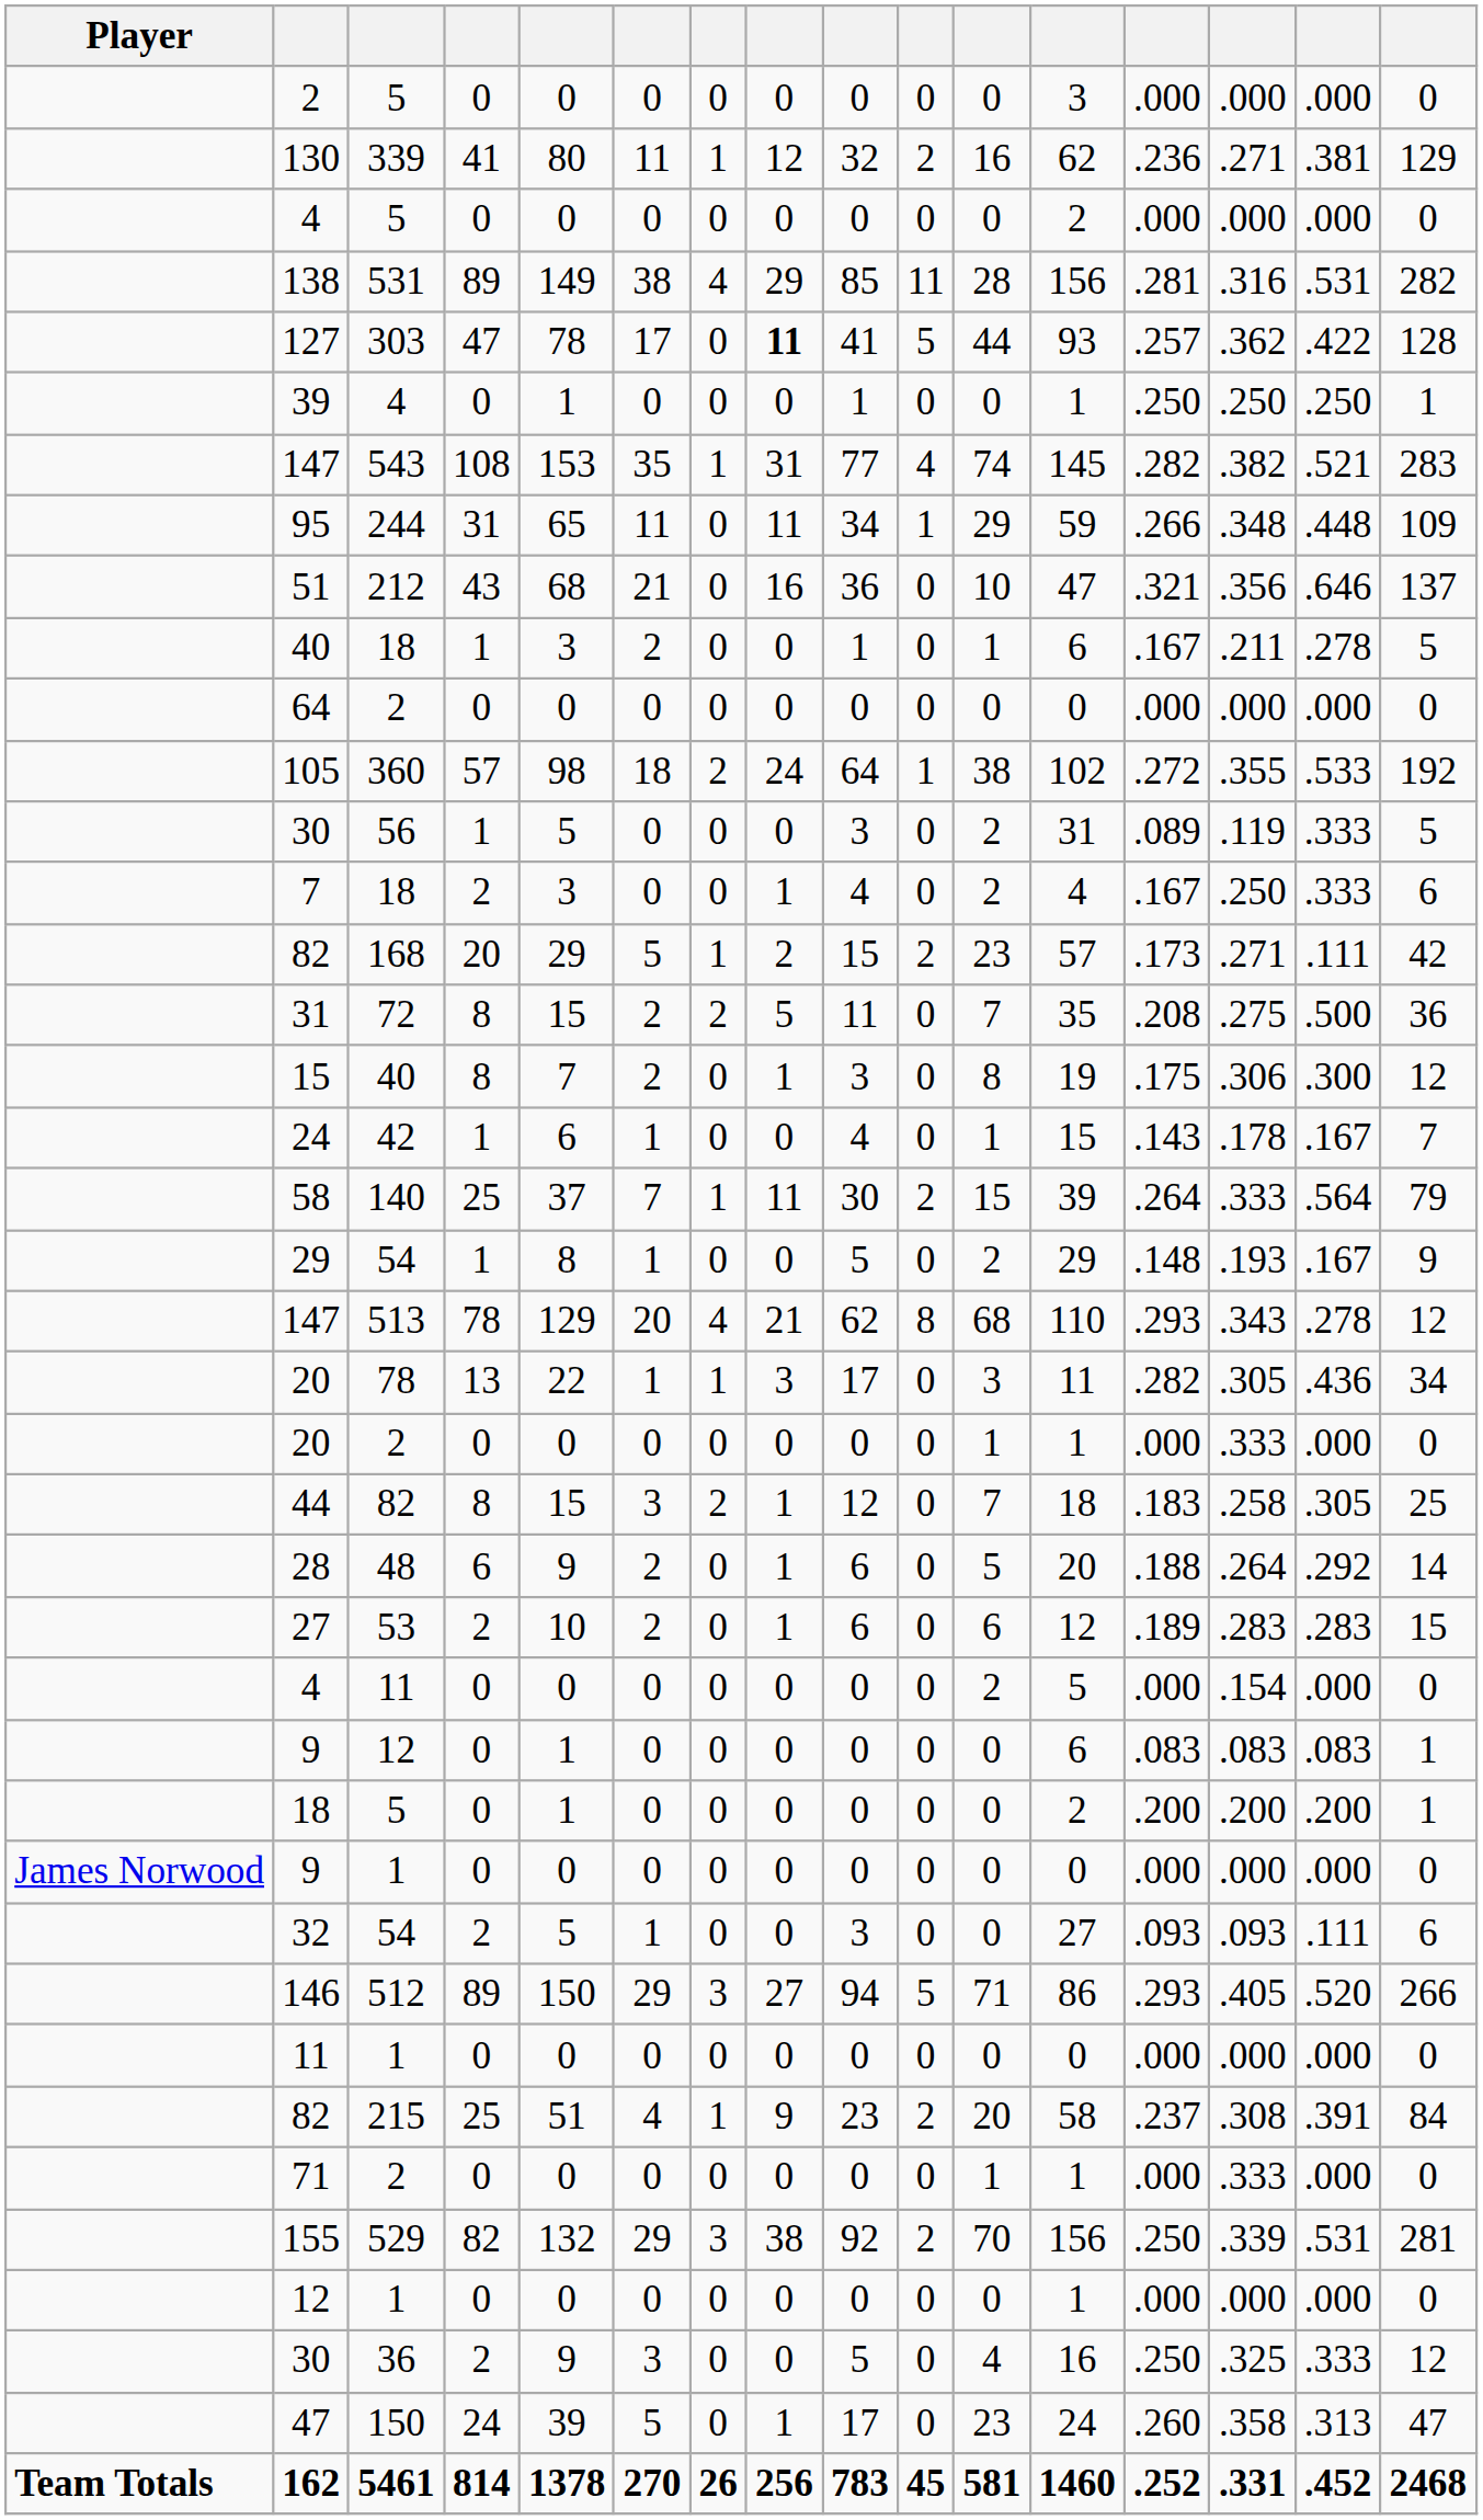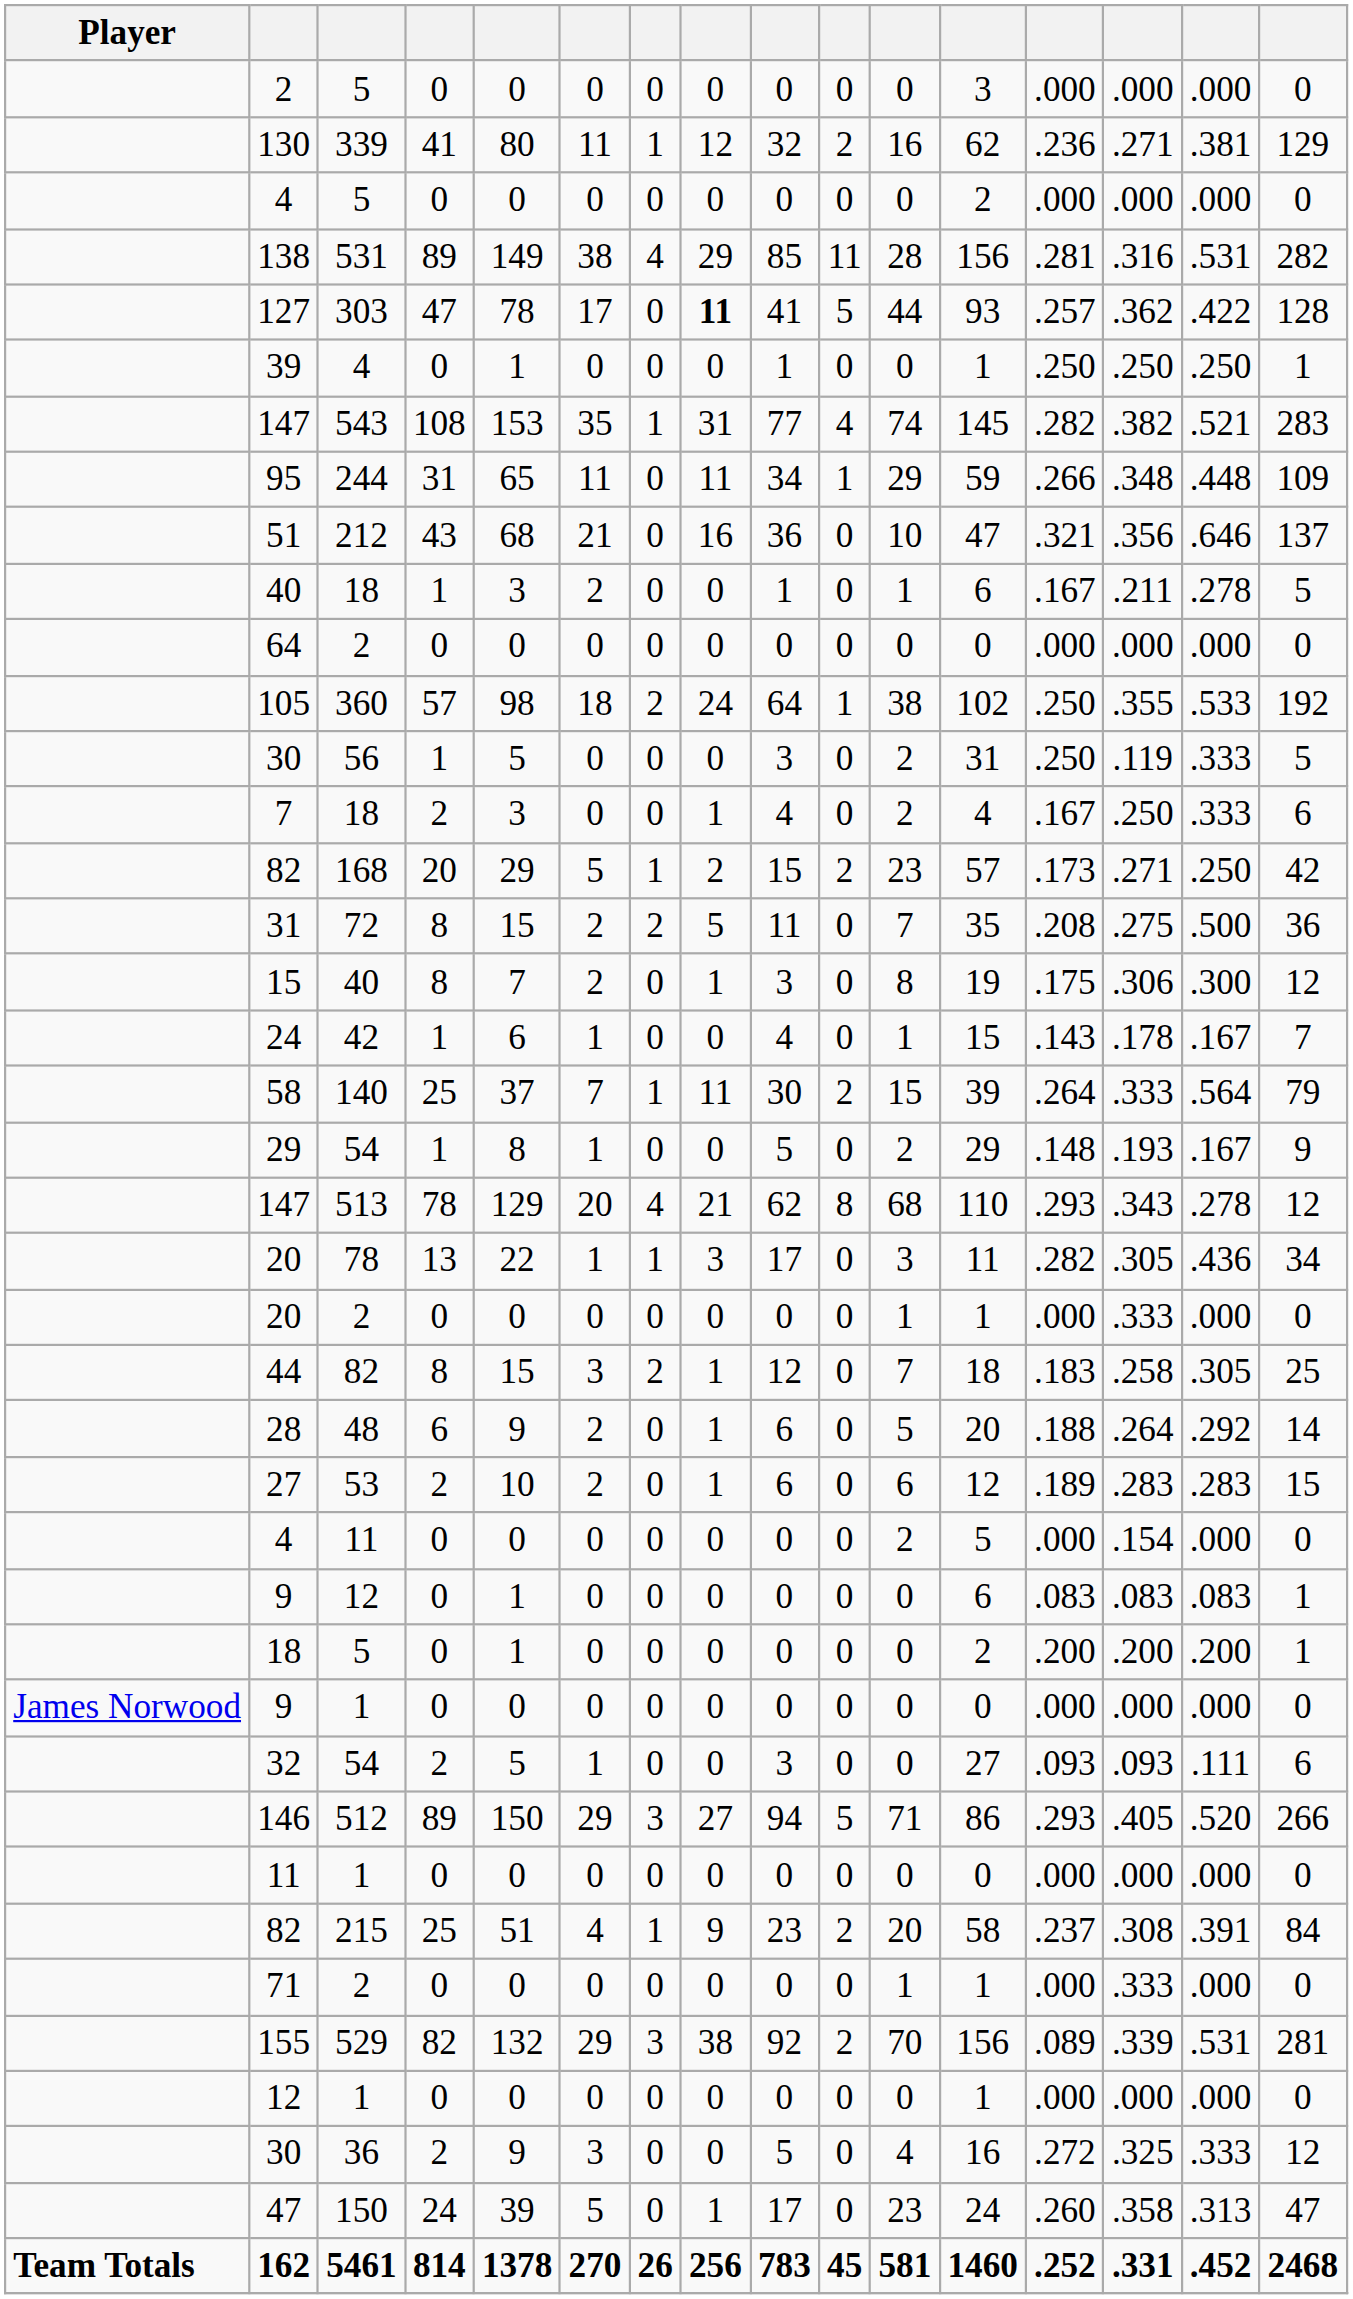105 | column 13: .272 -> .250
30 / 56 | column 13: .089 -> .250
82 / 168 | column 15: .111 -> .250
155 | column 13: .250 -> .089
30 / 36 | column 13: .250 -> .272
